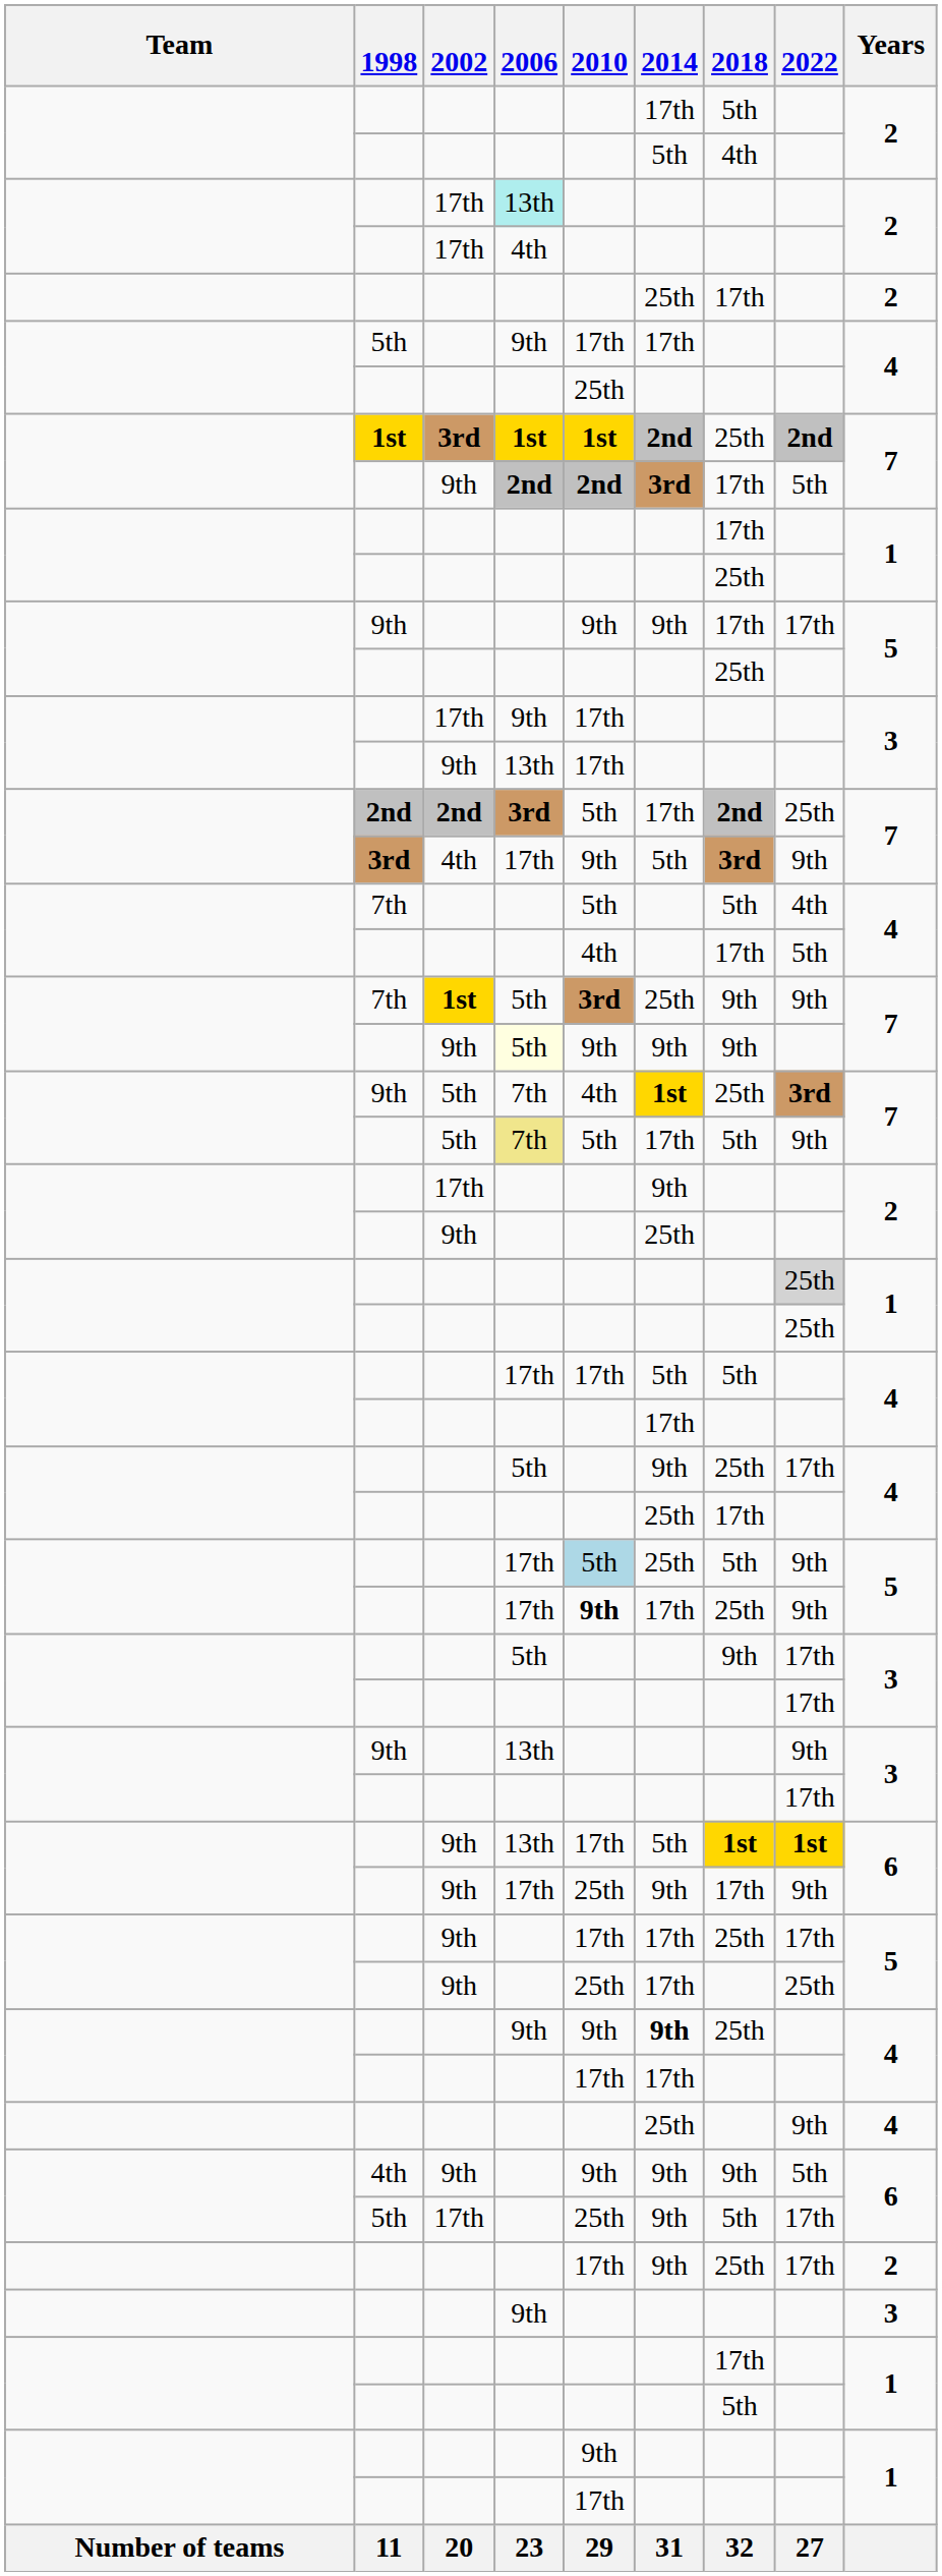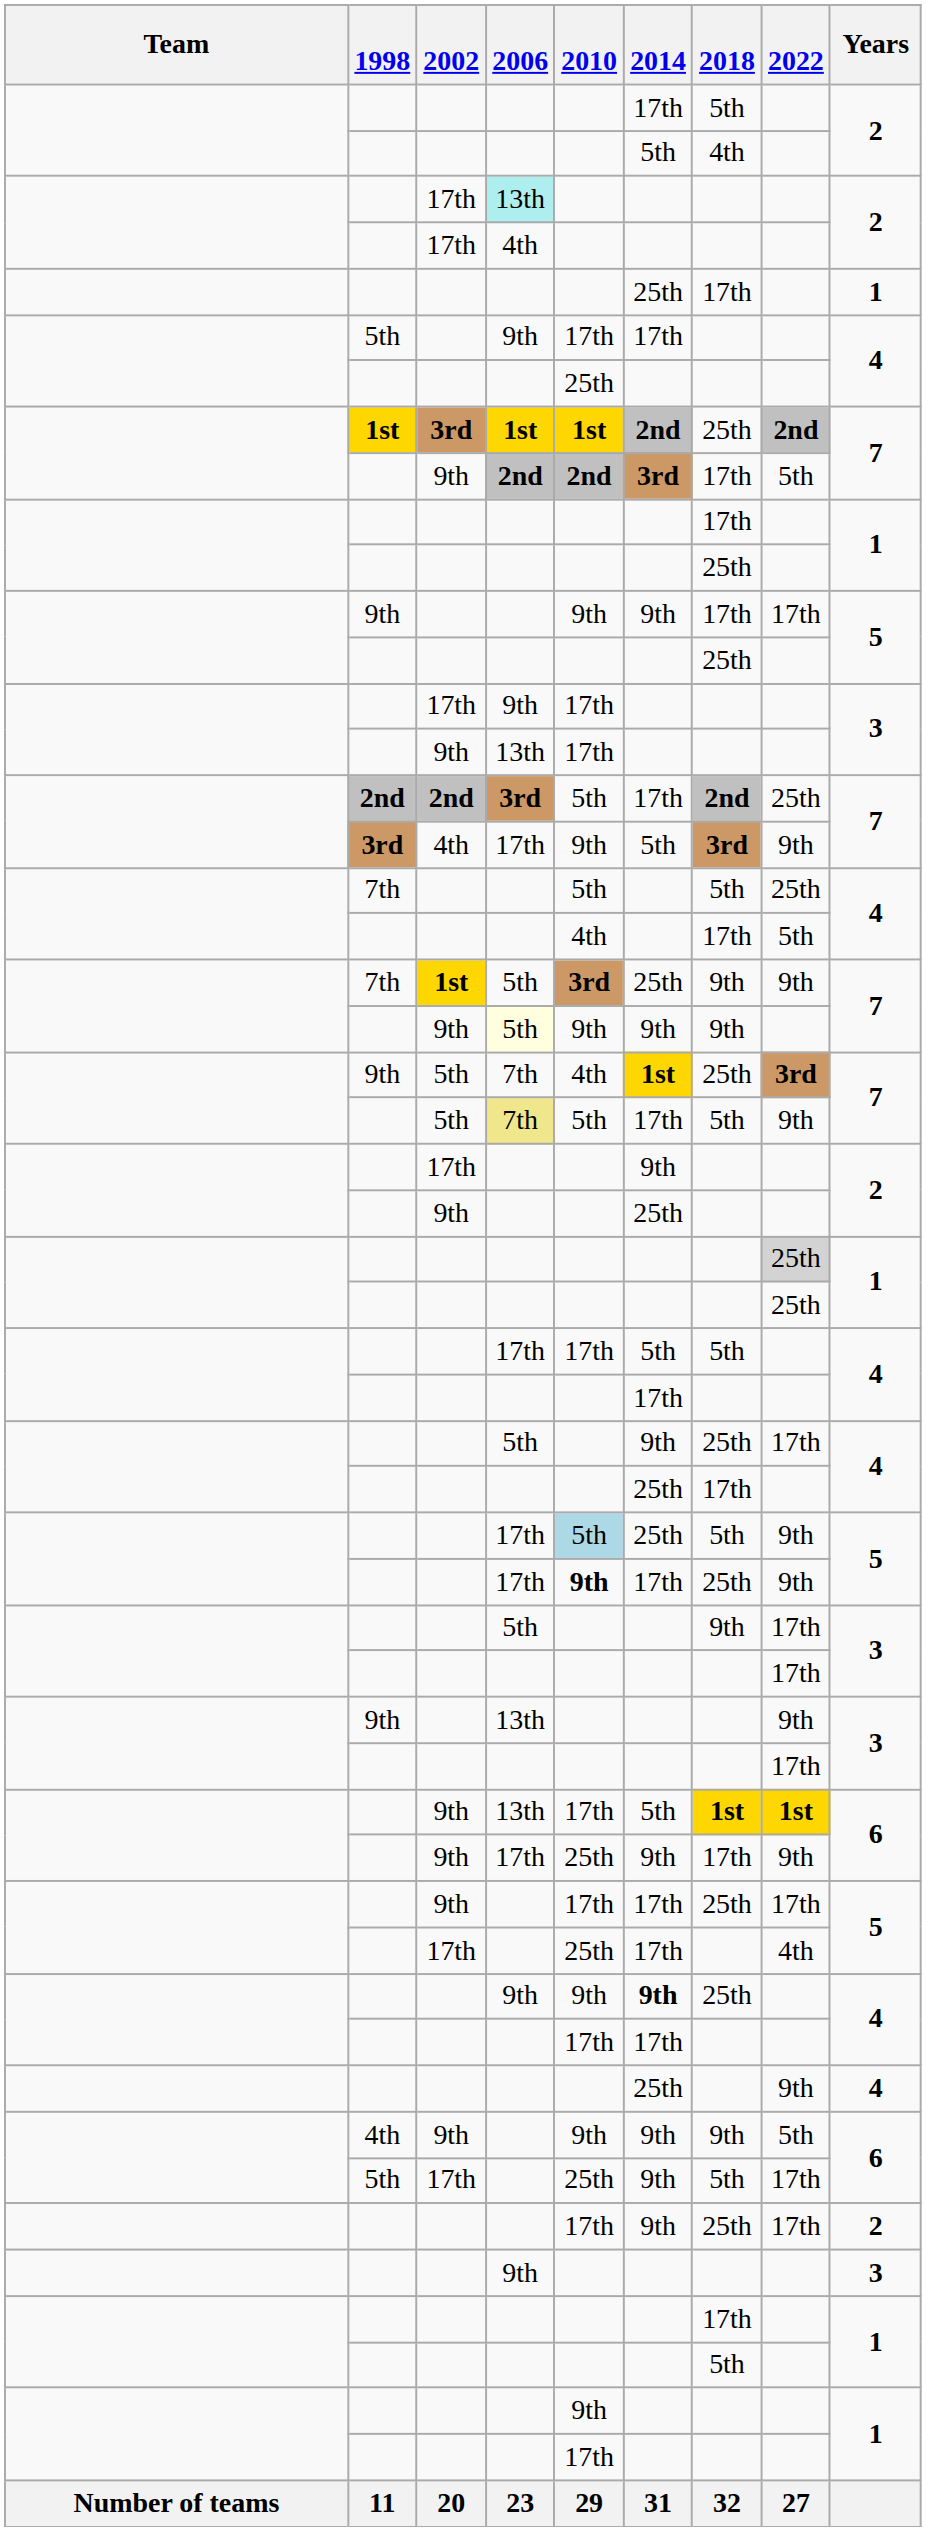row 6 | Years: 2 -> 1
row 19 | 2022: 4th -> 25th
row 42 | 2002: 9th -> 17th
row 42 | 2022: 25th -> 4th
